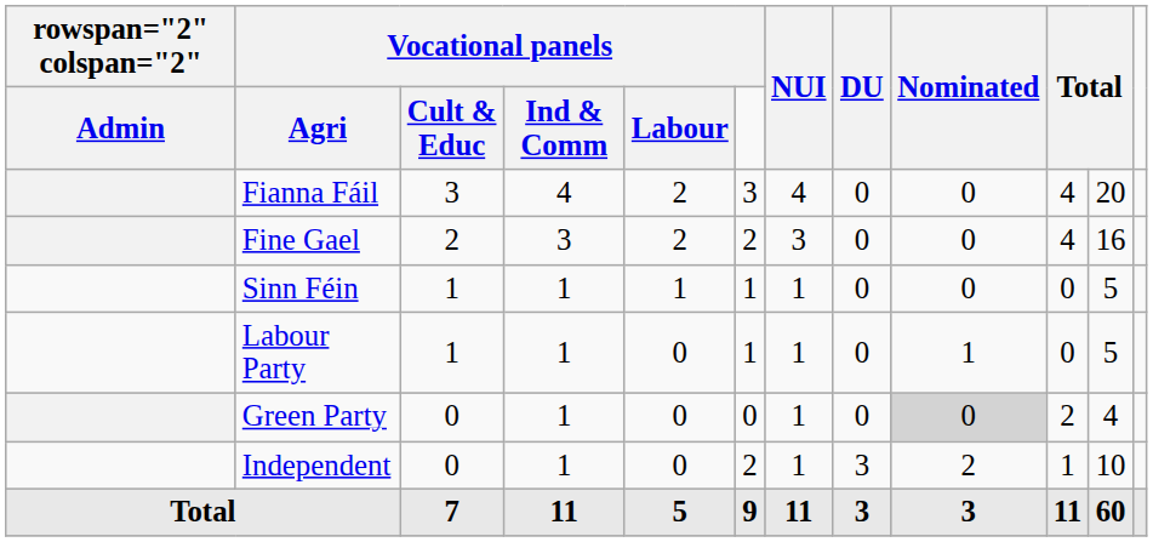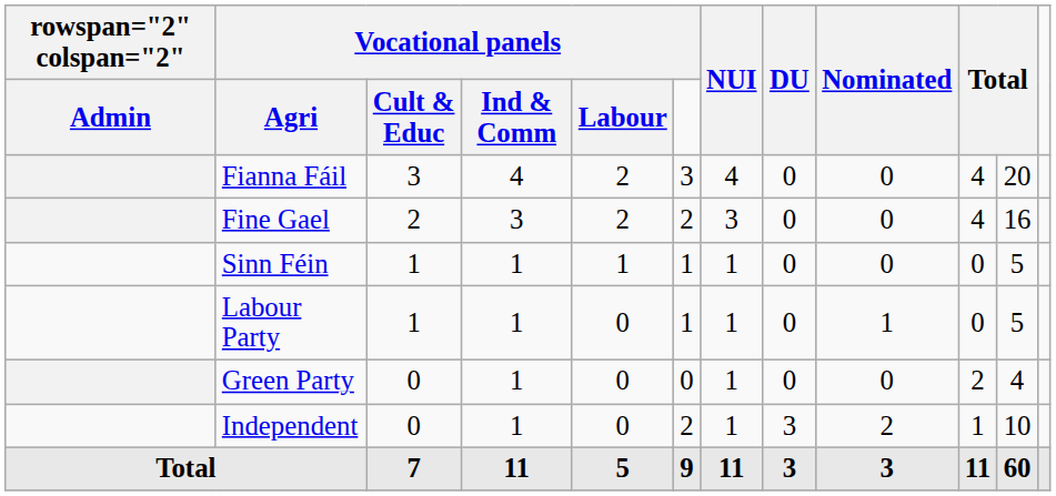Green Party | Nominated: lightgrey background -> no background
